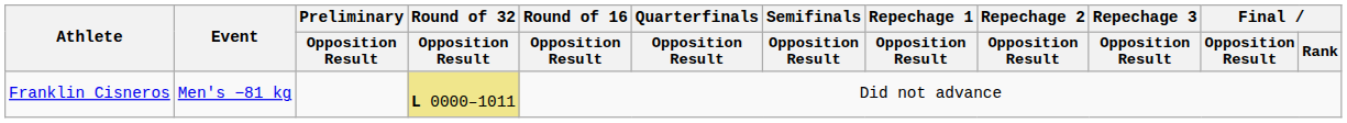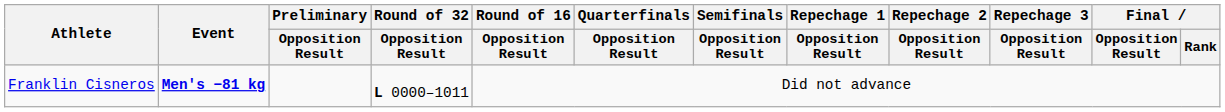Franklin Cisneros | Event: normal -> bold
Franklin Cisneros | Round of 32 / Opposition Result: khaki background -> no background
